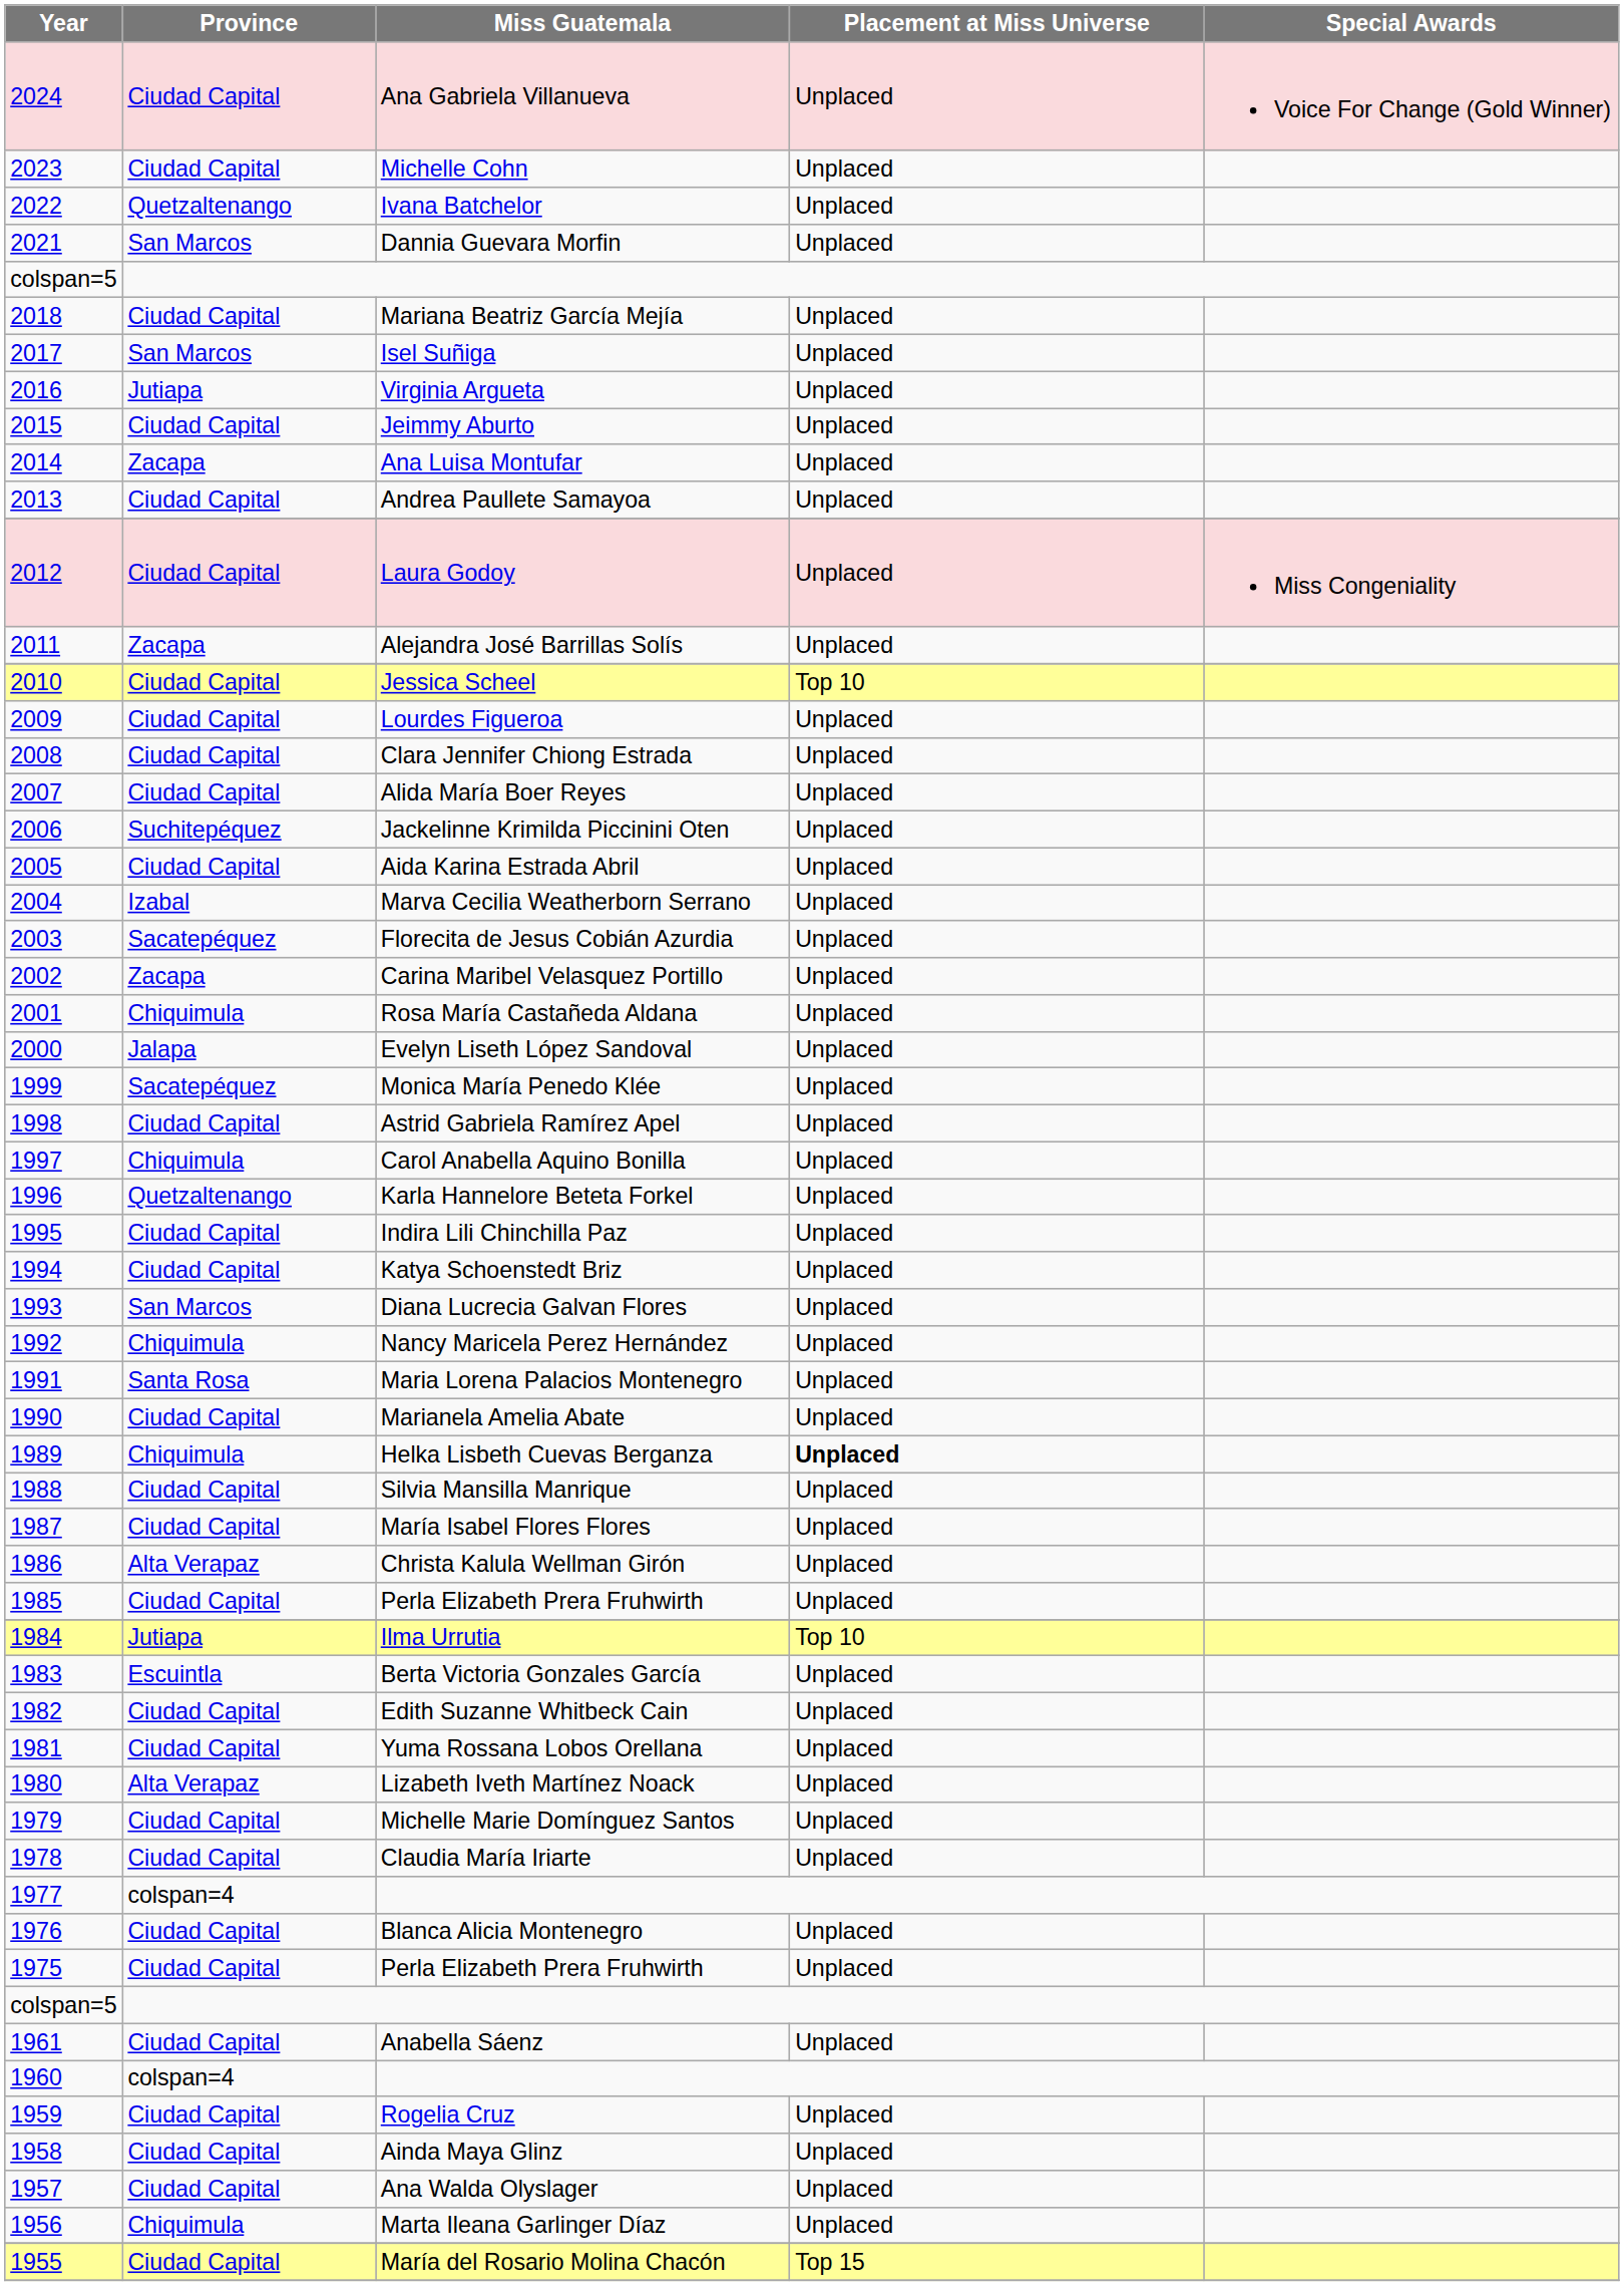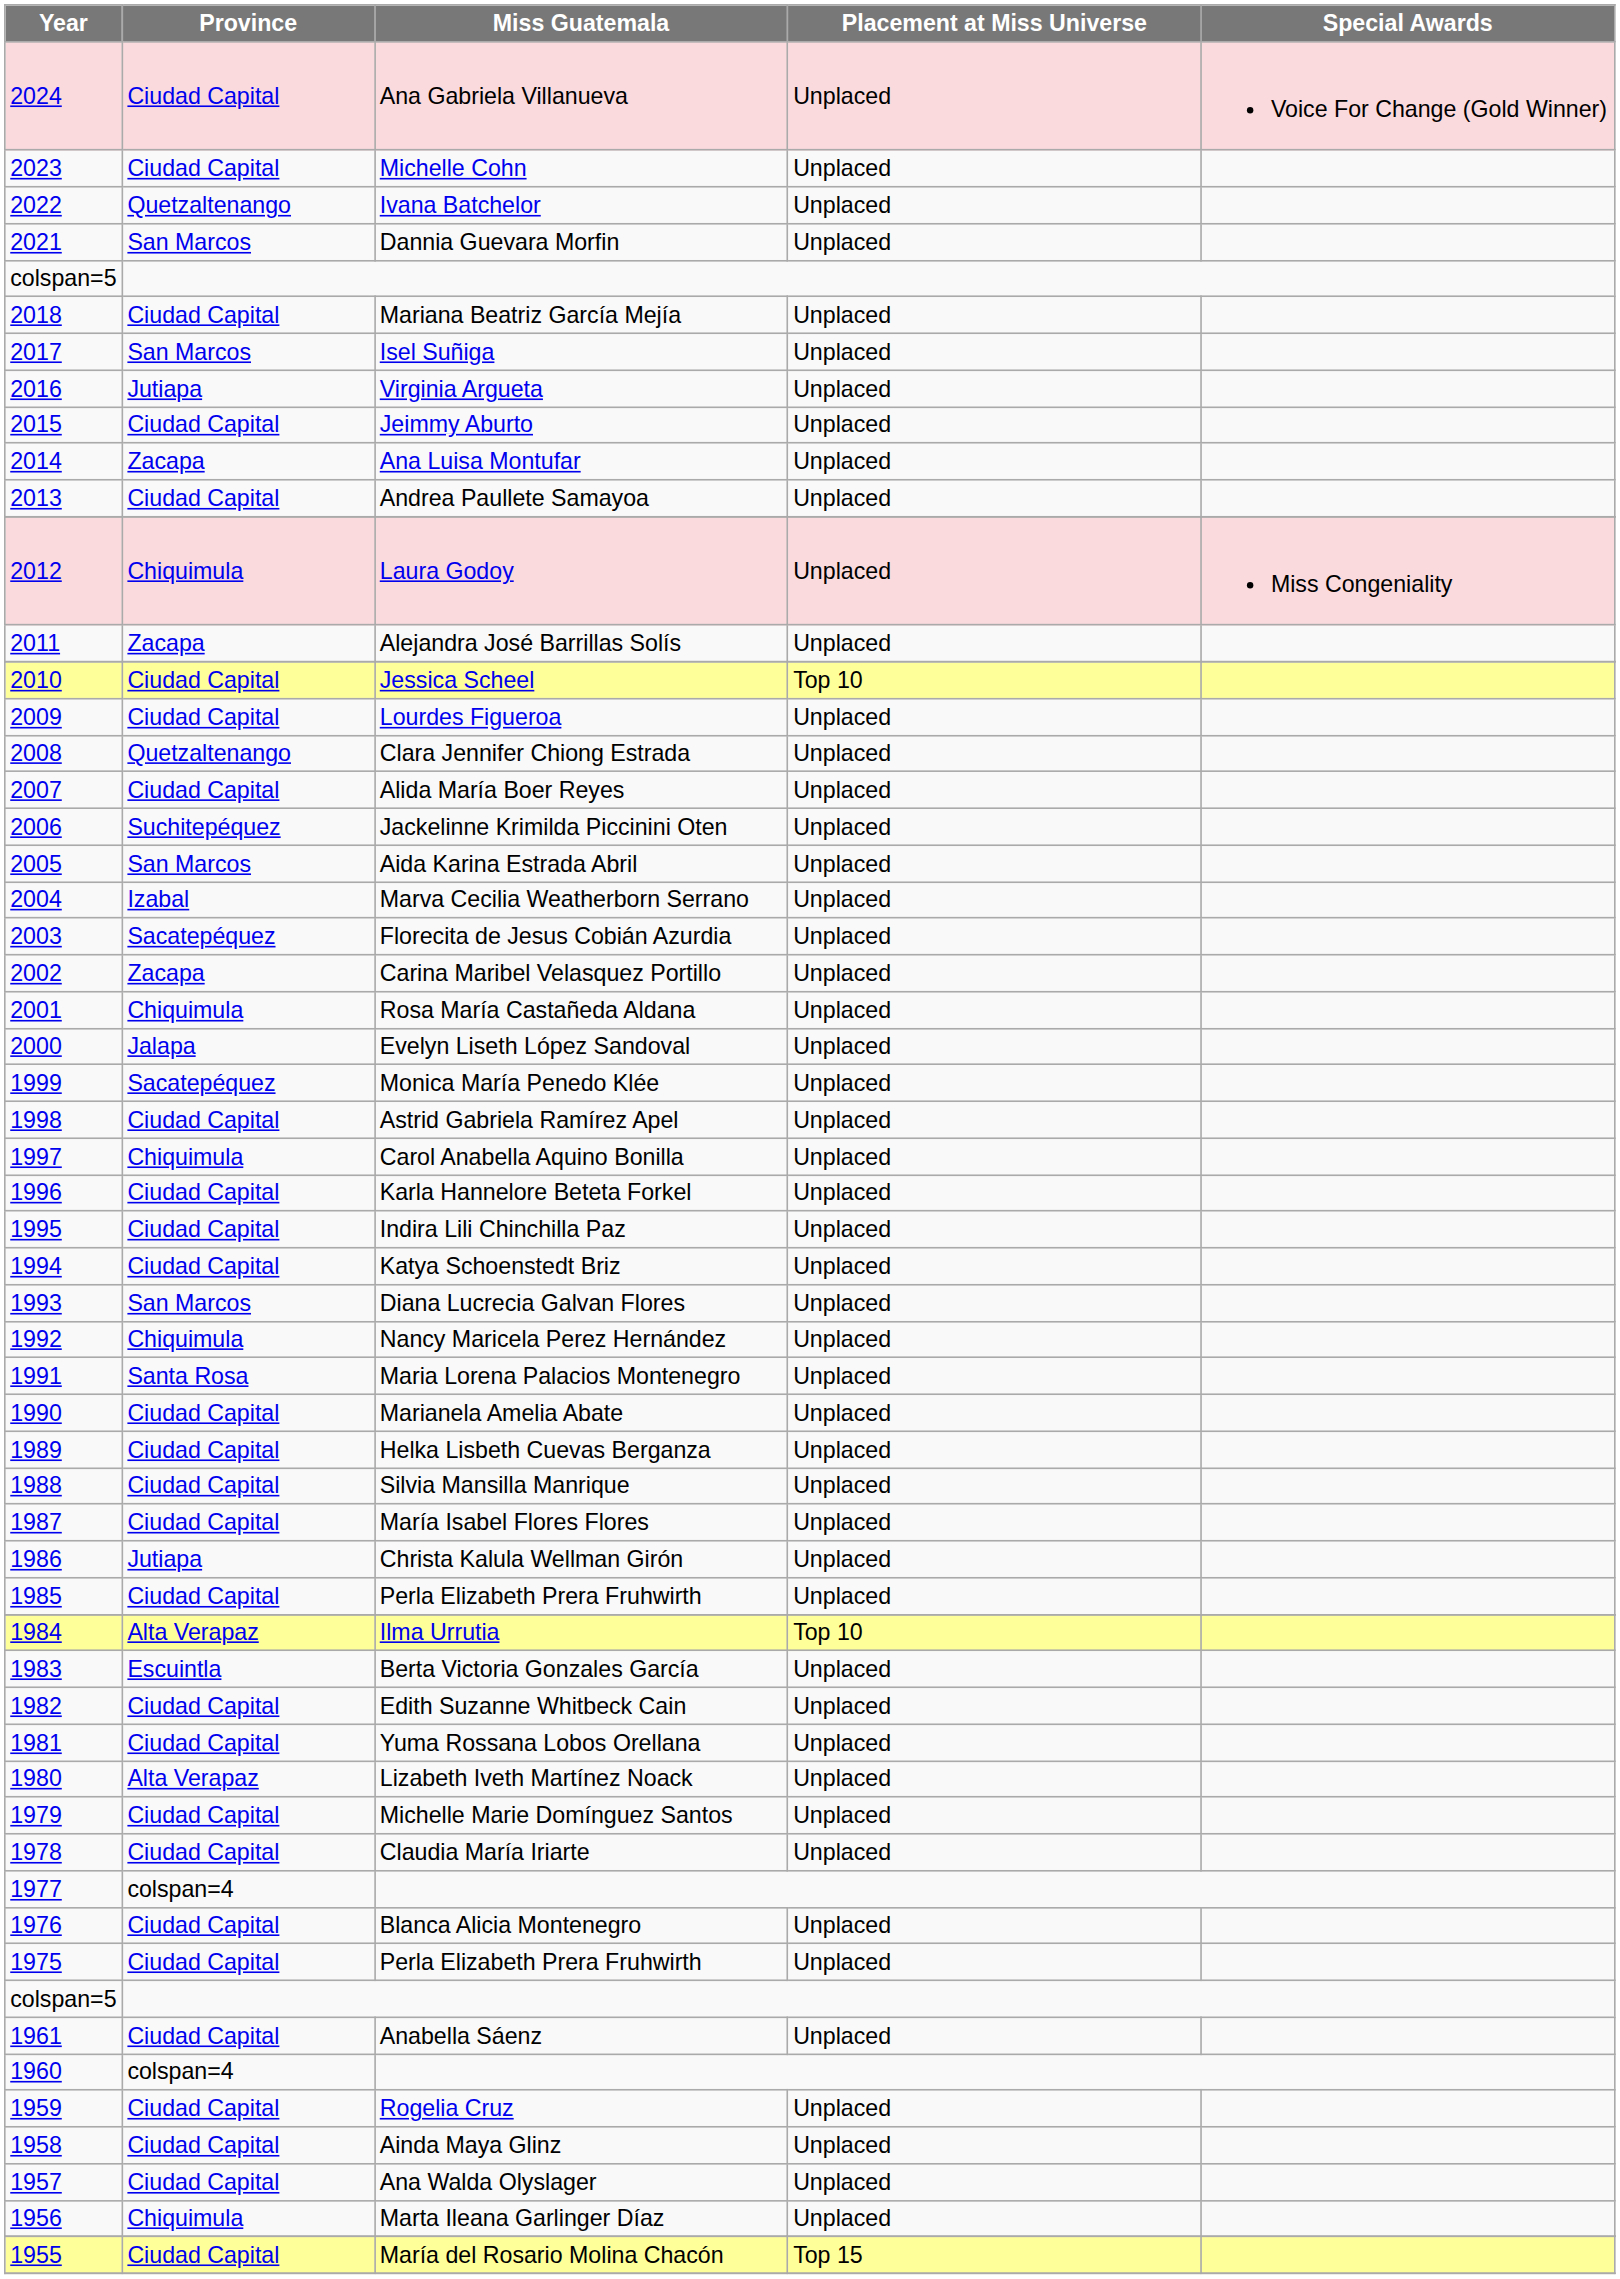Laura Godoy | Province: Ciudad Capital -> Chiquimula
Clara Jennifer Chiong Estrada | Province: Ciudad Capital -> Quetzaltenango
Aida Karina Estrada Abril | Province: Ciudad Capital -> San Marcos
Karla Hannelore Beteta Forkel | Province: Quetzaltenango -> Ciudad Capital
Helka Lisbeth Cuevas Berganza | Province: Chiquimula -> Ciudad Capital
Helka Lisbeth Cuevas Berganza | Placement at Miss Universe: bold -> normal
Christa Kalula Wellman Girón | Province: Alta Verapaz -> Jutiapa
Ilma Urrutia | Province: Jutiapa -> Alta Verapaz
